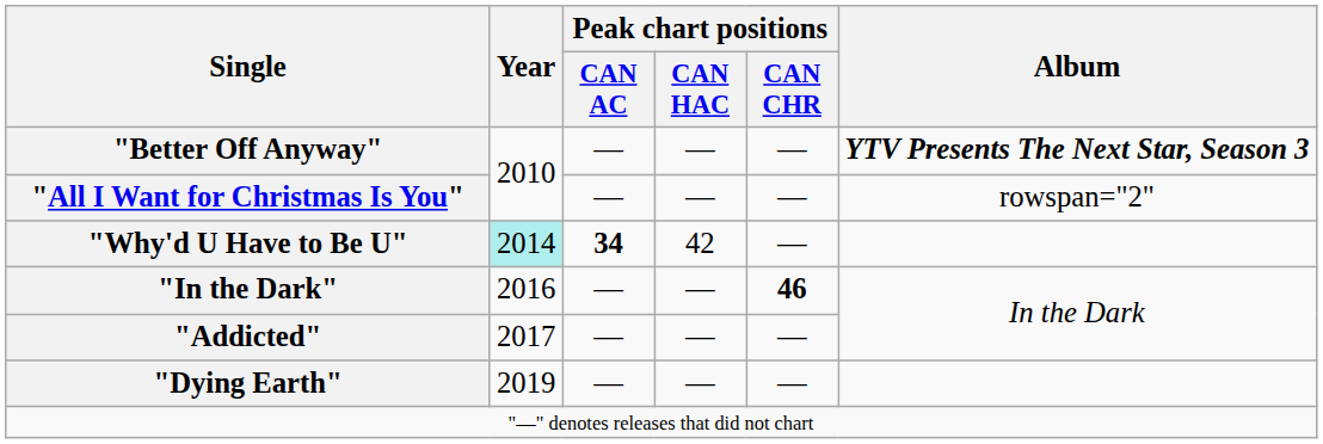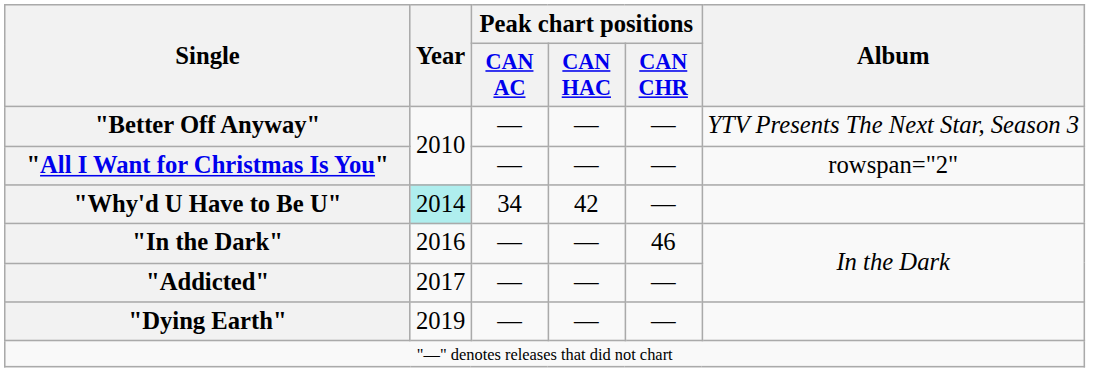"Better Off Anyway" | Album: bold -> normal
"Why'd U Have to Be U" | Peak chart positions / CAN AC: bold -> normal
"In the Dark" | Peak chart positions / CAN CHR: bold -> normal
